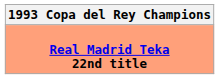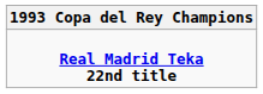row 2 | column 1: lightsalmon background -> no background
